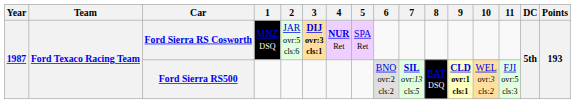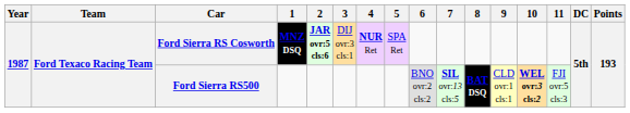Ford Sierra RS Cosworth | 1: normal -> bold
Ford Sierra RS Cosworth | 2: normal -> bold
Ford Sierra RS Cosworth | 3: bold -> normal
Ford Sierra RS500 | 8: normal -> bold
Ford Sierra RS500 | 9: bold -> normal
Ford Sierra RS500 | 10: normal -> bold
